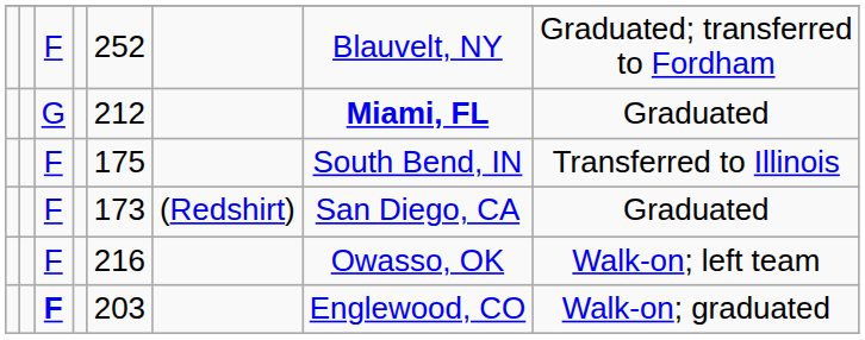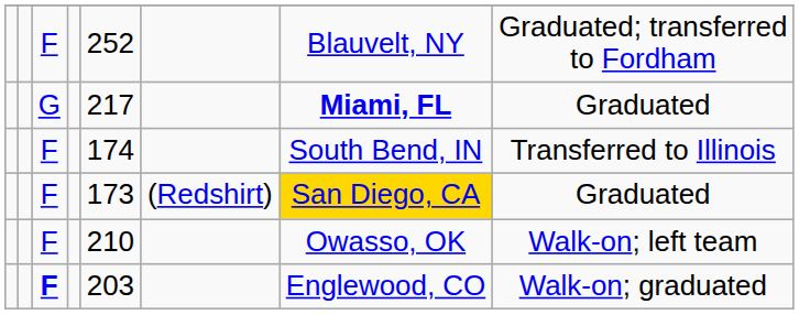row 2 | column 5: 212 -> 217
row 3 | column 5: 175 -> 174
row 4 | column 7: no background -> gold background
row 5 | column 5: 216 -> 210
